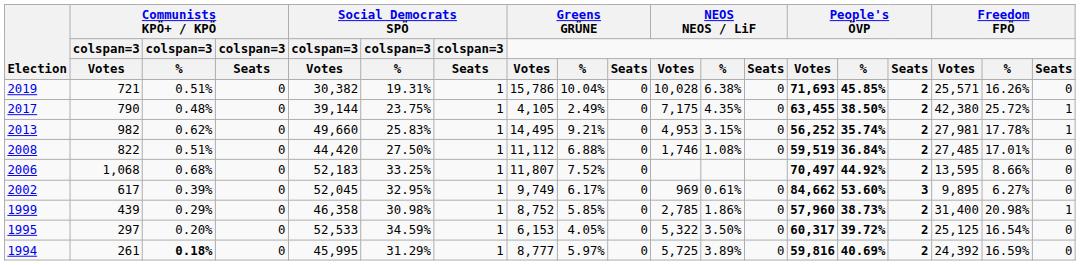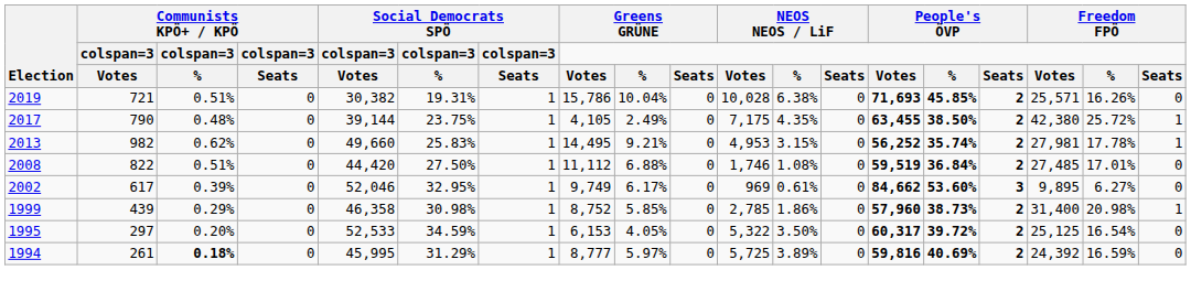- row: 2006 | 1,068 | 0.68% | 0 | 52,183 | 33.25% | 1 | 11,807 | 7.52% | 0 | 70,497 | 44.92% | 2 | 13,595 | 8.66% | 0
2002 | Social Democrats SPÖ / colspan=3 / Votes: 52,045 -> 52,046
